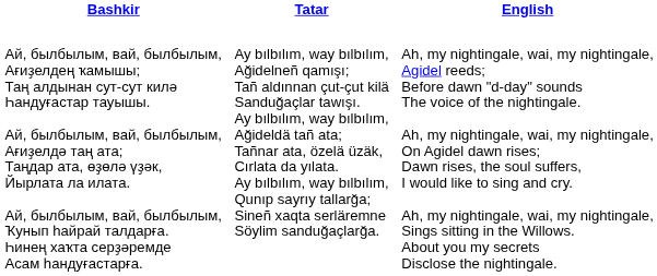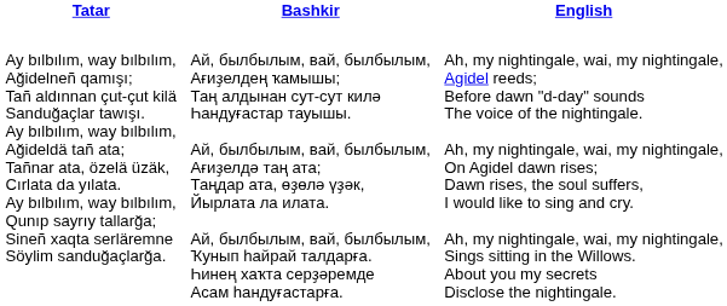columns swapped: Bashkir <-> Tatar
